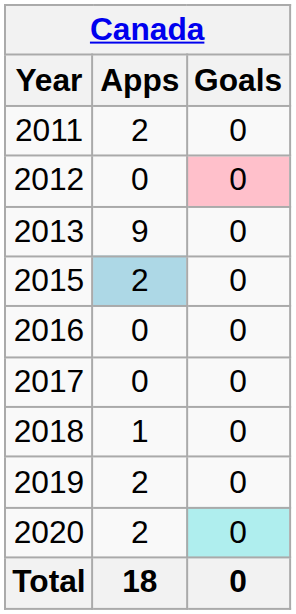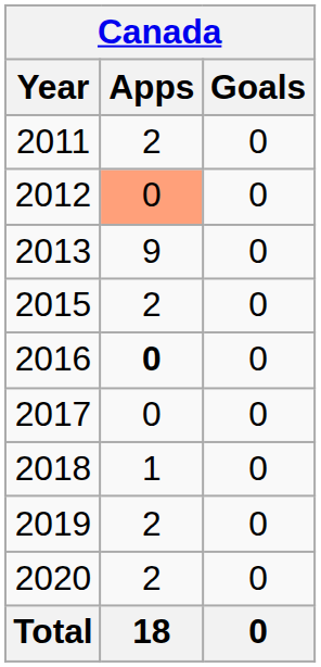2012 | Apps: no background -> lightsalmon background
2012 | Goals: pink background -> no background
2015 | Apps: lightblue background -> no background
2016 | Apps: normal -> bold
2020 | Goals: paleturquoise background -> no background
